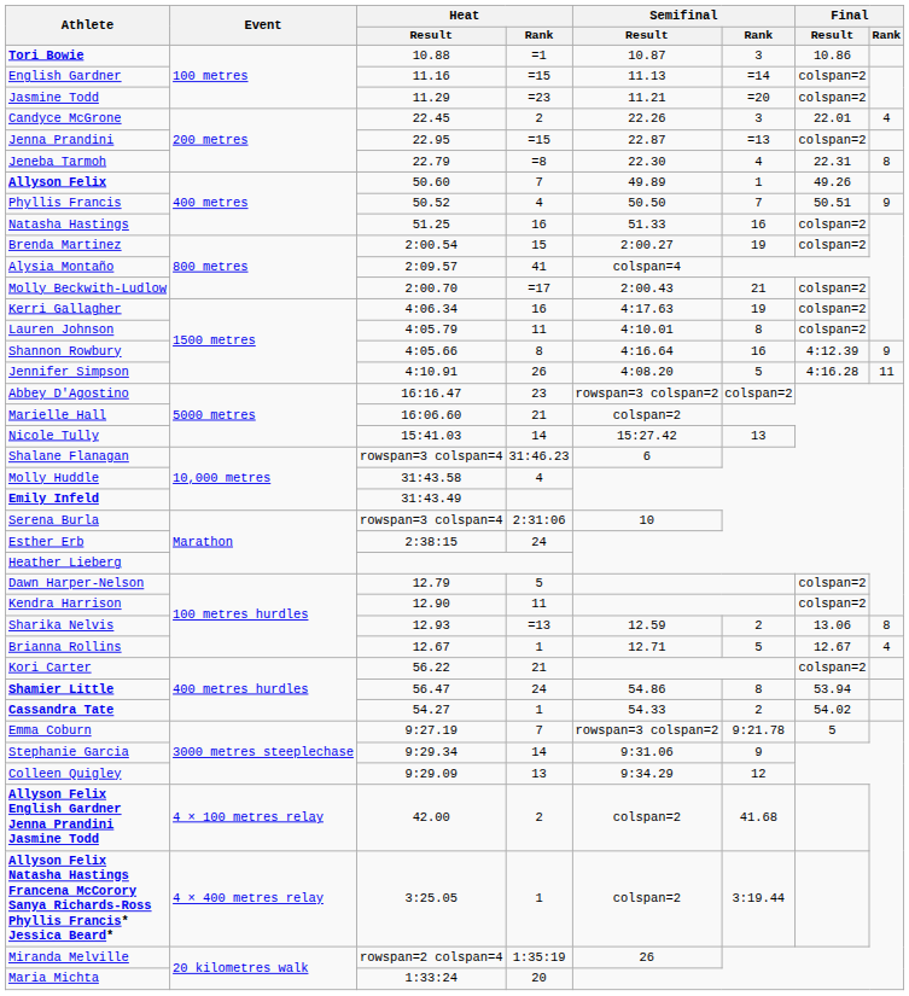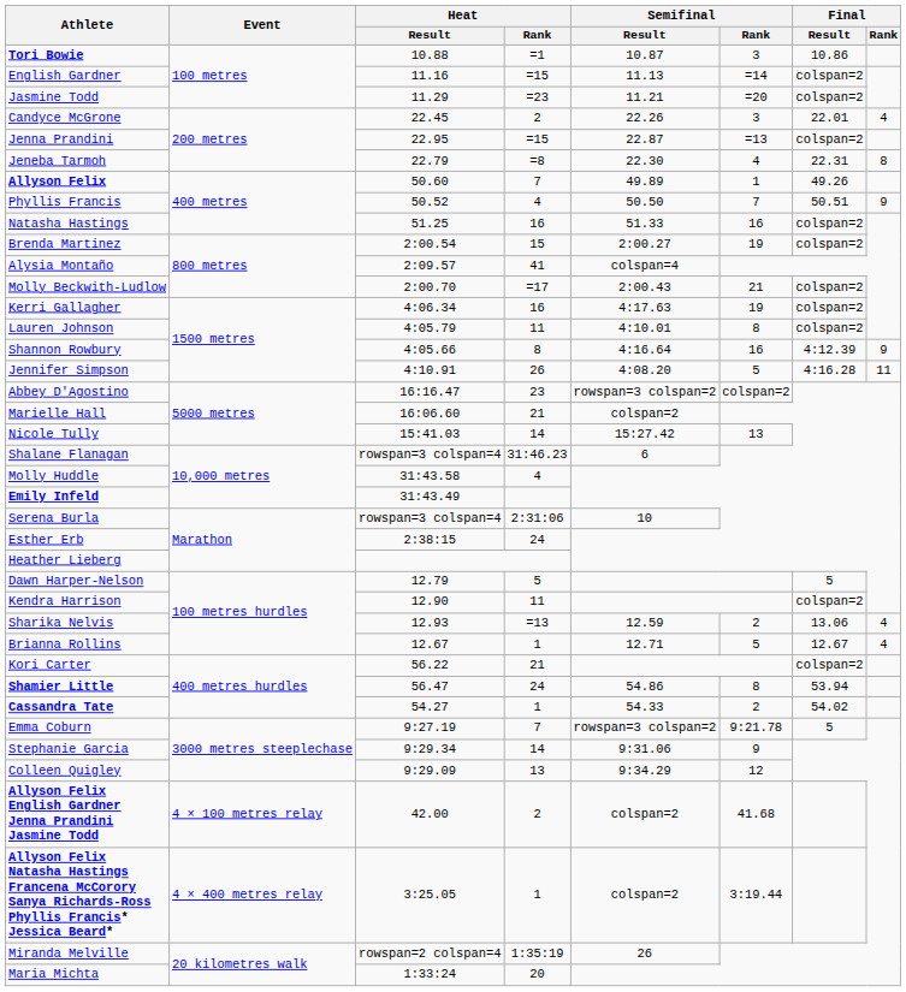Dawn Harper-Nelson | Final / Result: colspan=2 -> 5
Sharika Nelvis | Final / Rank: 8 -> 4
